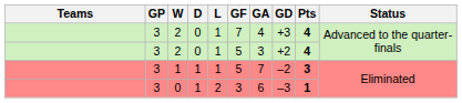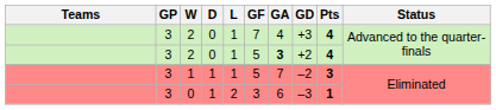row 3 | GA: normal -> bold
